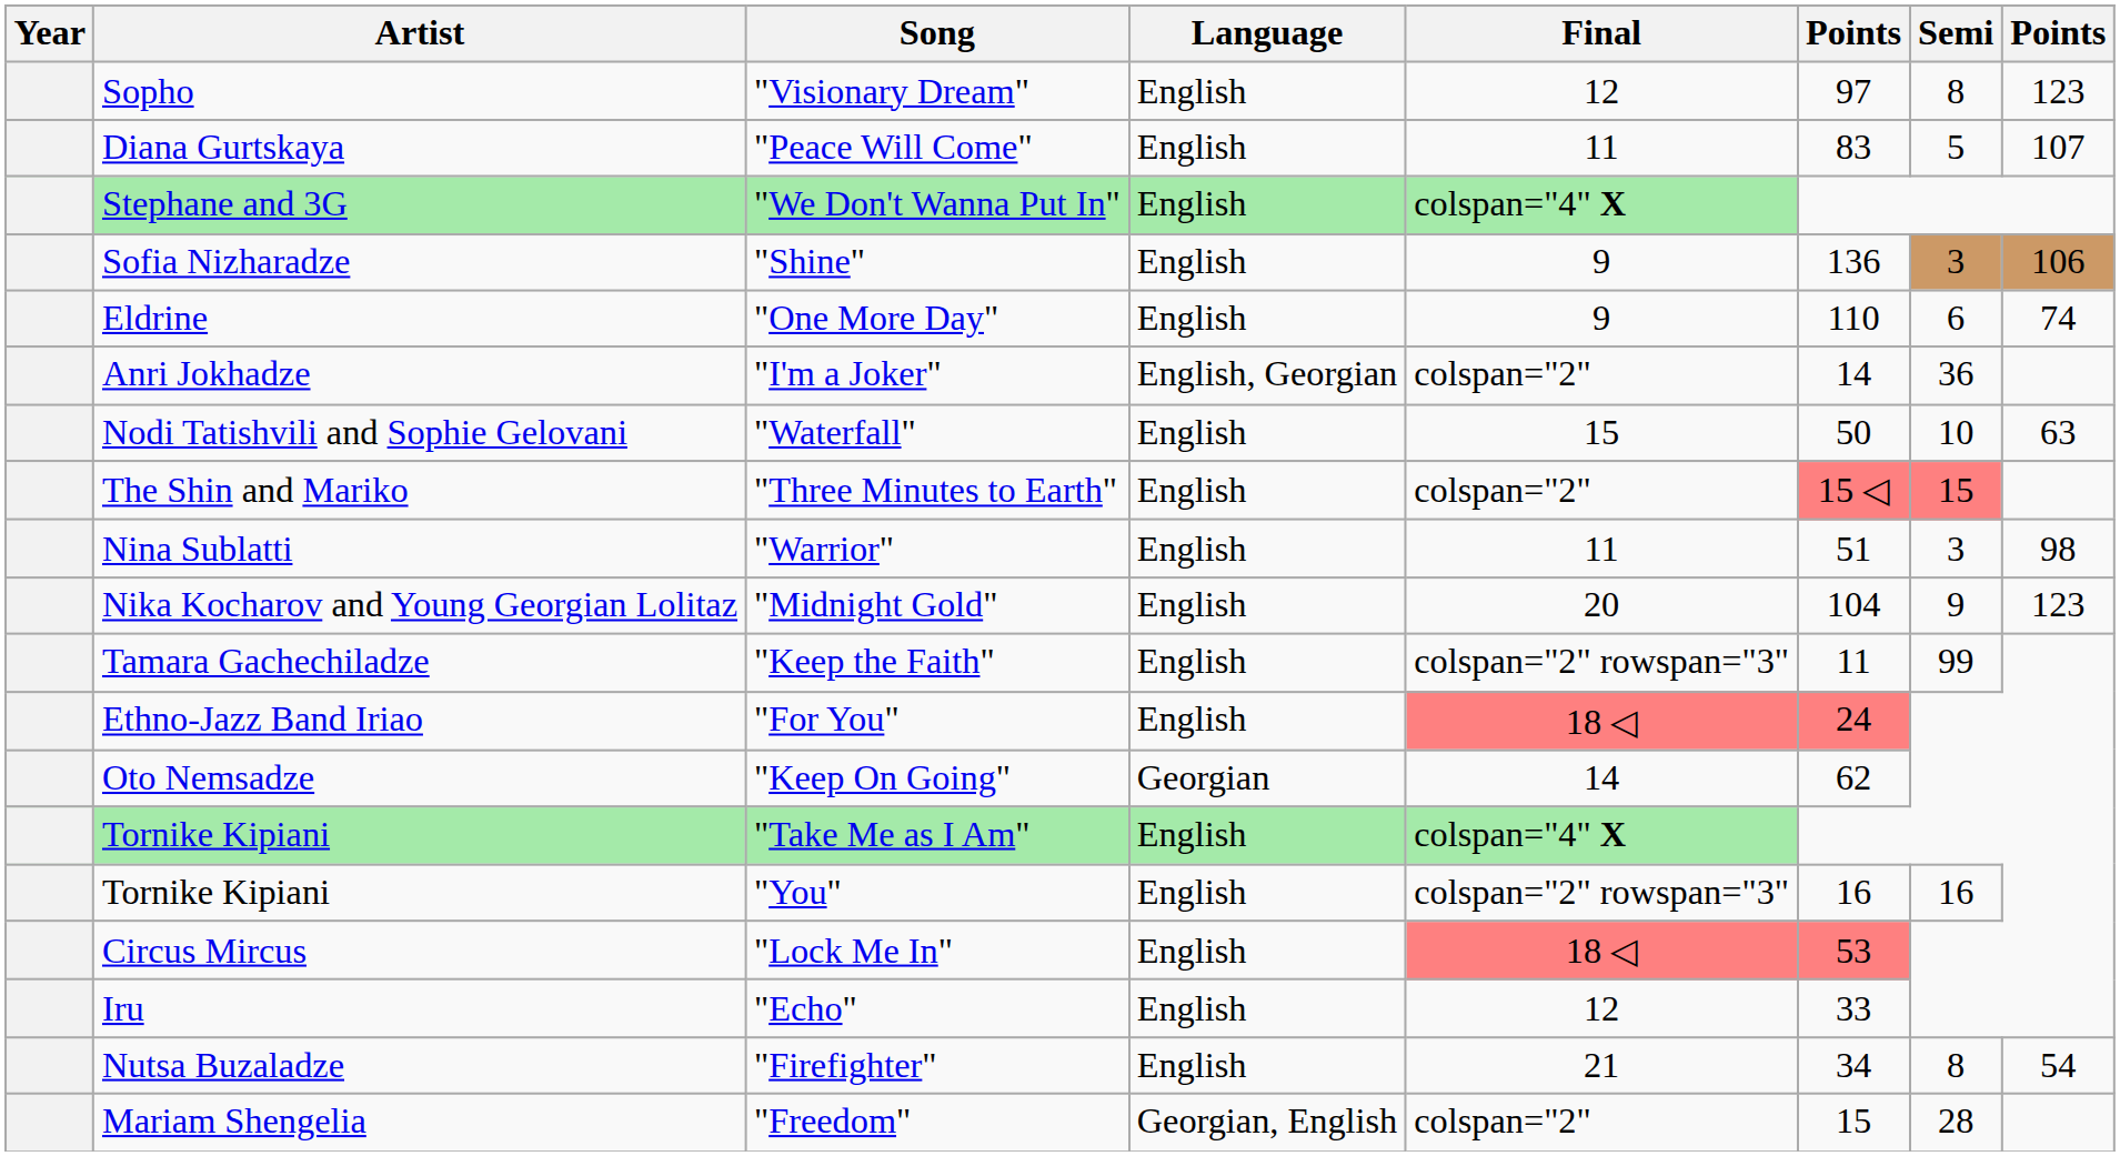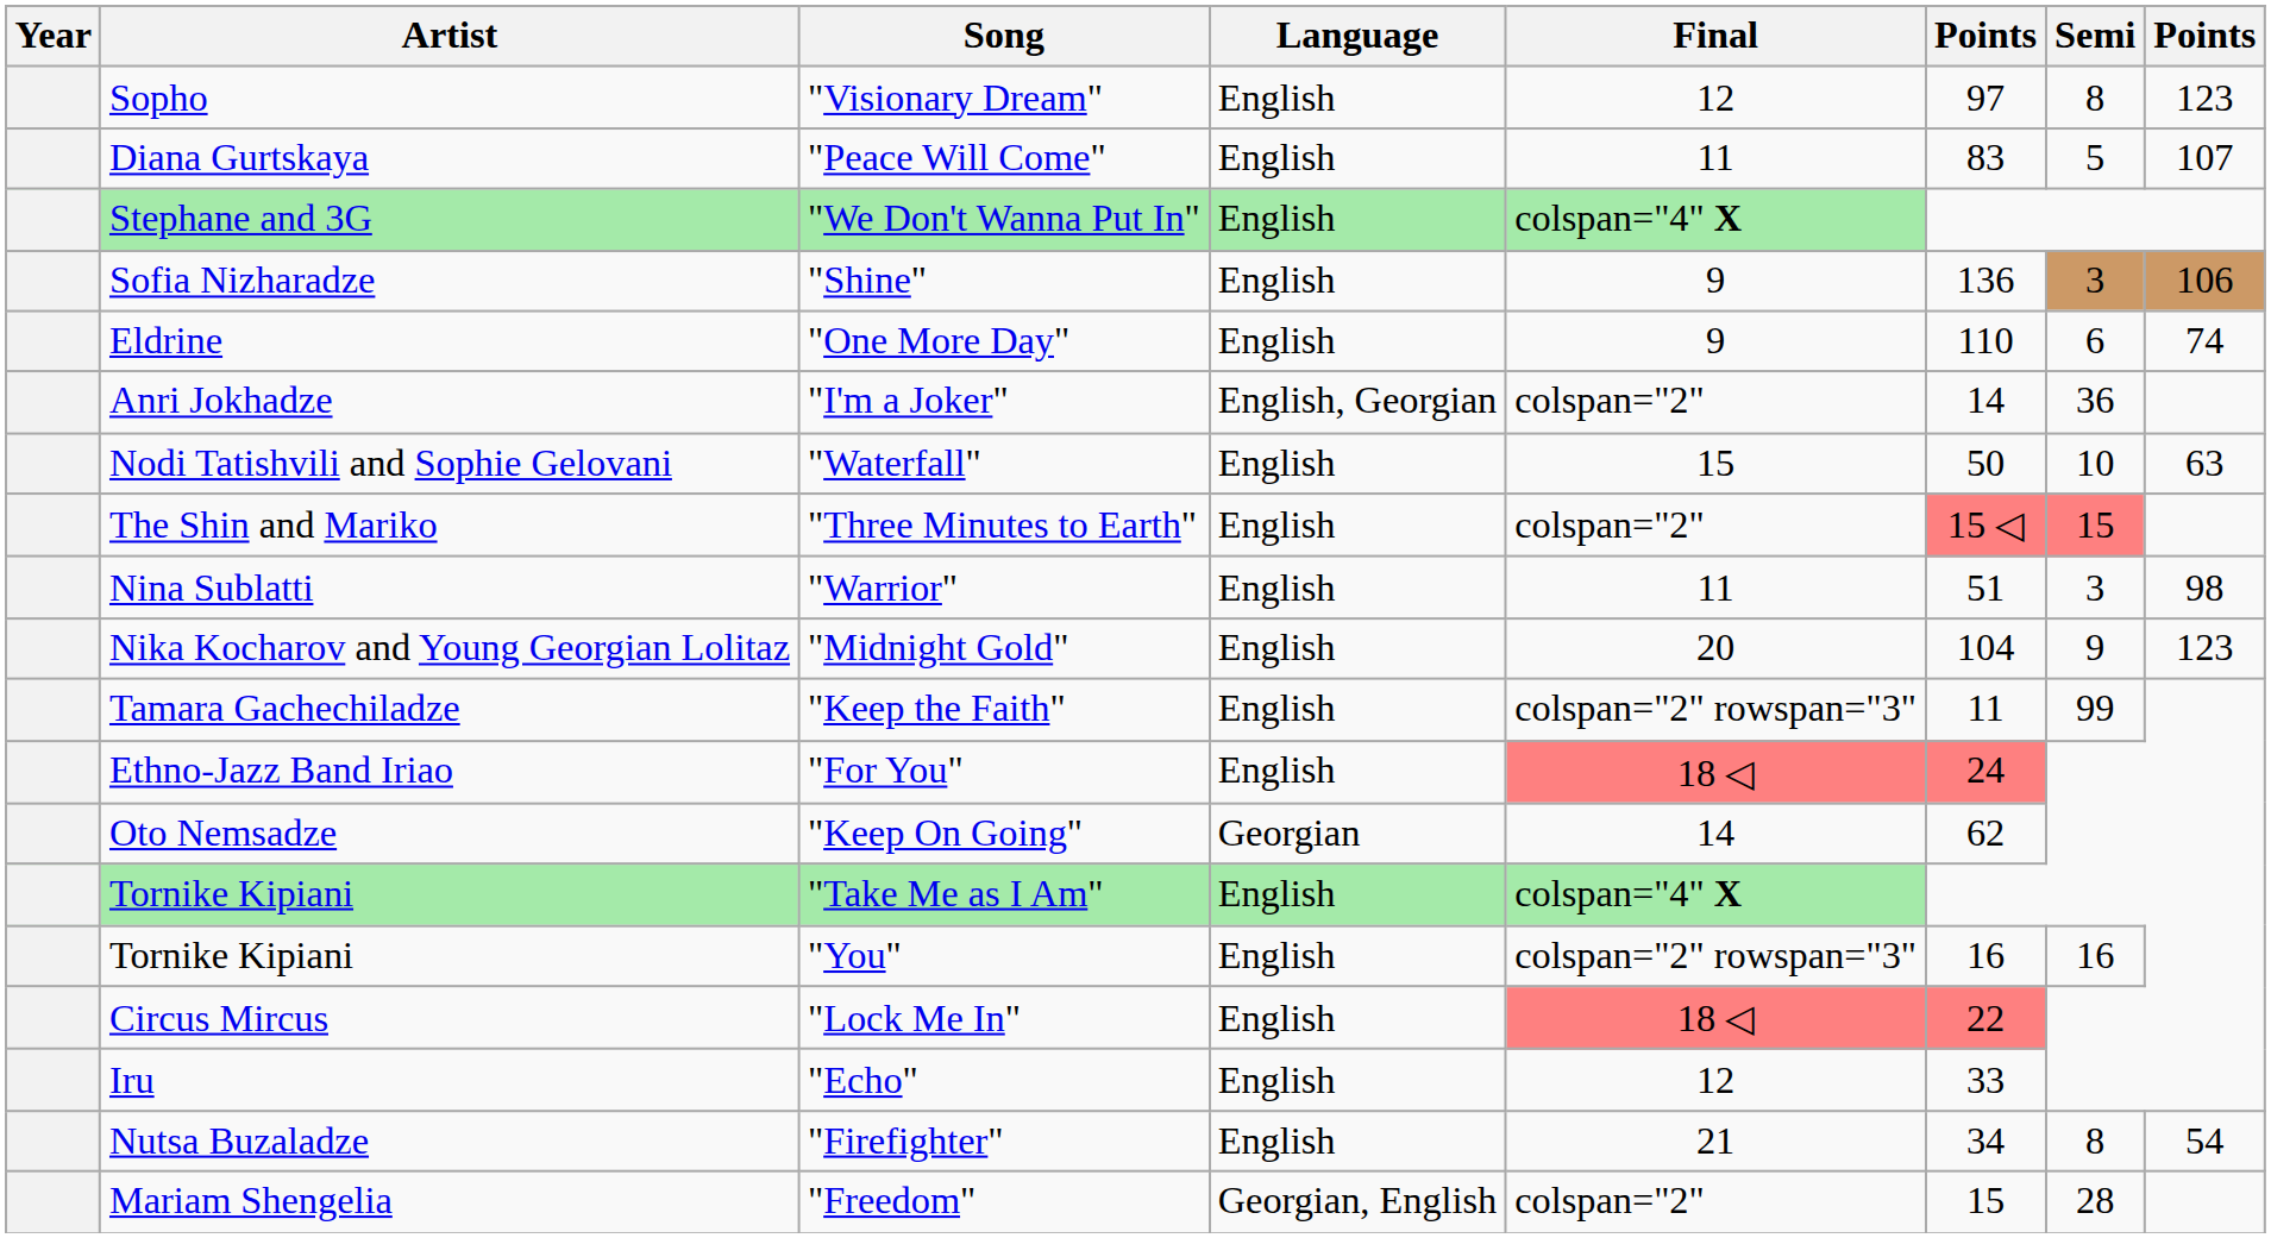"Lock Me In" | column 6: 53 -> 22
